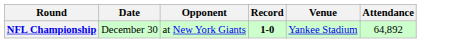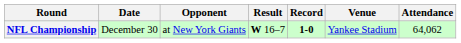+ column: Result | W 16–7
NFL Championship | Attendance: 64,892 -> 64,062
